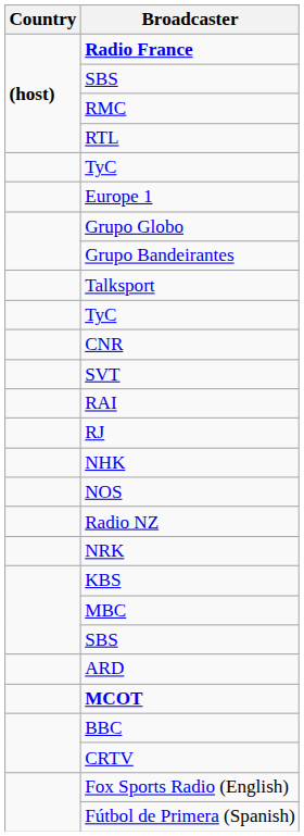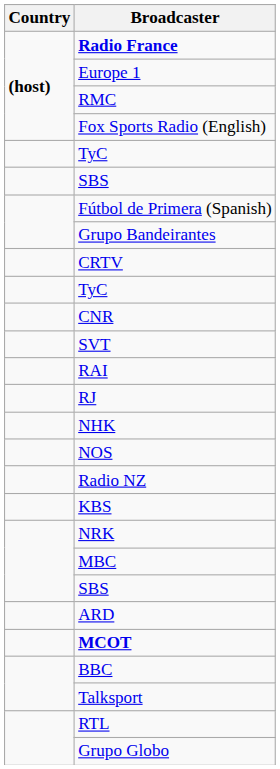row 3 | Broadcaster: SBS -> Europe 1
row 5 | Broadcaster: RTL -> Fox Sports Radio (English)
row 7 | Broadcaster: Europe 1 -> SBS
row 8 | Broadcaster: Grupo Globo -> Fútbol de Primera (Spanish)
row 10 | Broadcaster: Talksport -> CRTV
row 19 | Broadcaster: NRK -> KBS
row 20 | Broadcaster: KBS -> NRK
row 26 | Broadcaster: CRTV -> Talksport
row 27 | Broadcaster: Fox Sports Radio (English) -> RTL
row 28 | Broadcaster: Fútbol de Primera (Spanish) -> Grupo Globo
